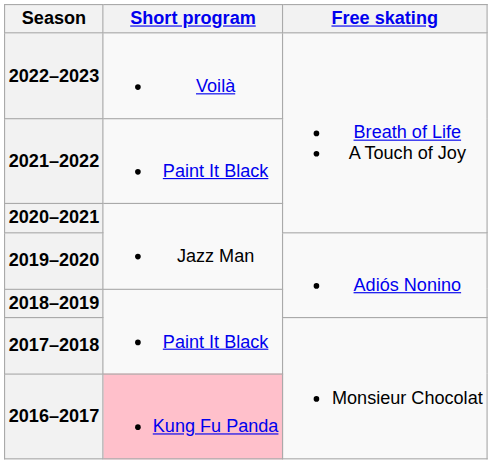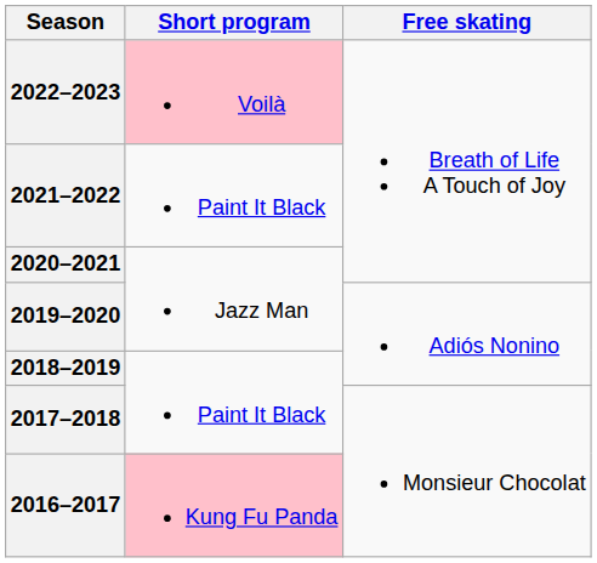2022–2023 | Short program: no background -> pink background
